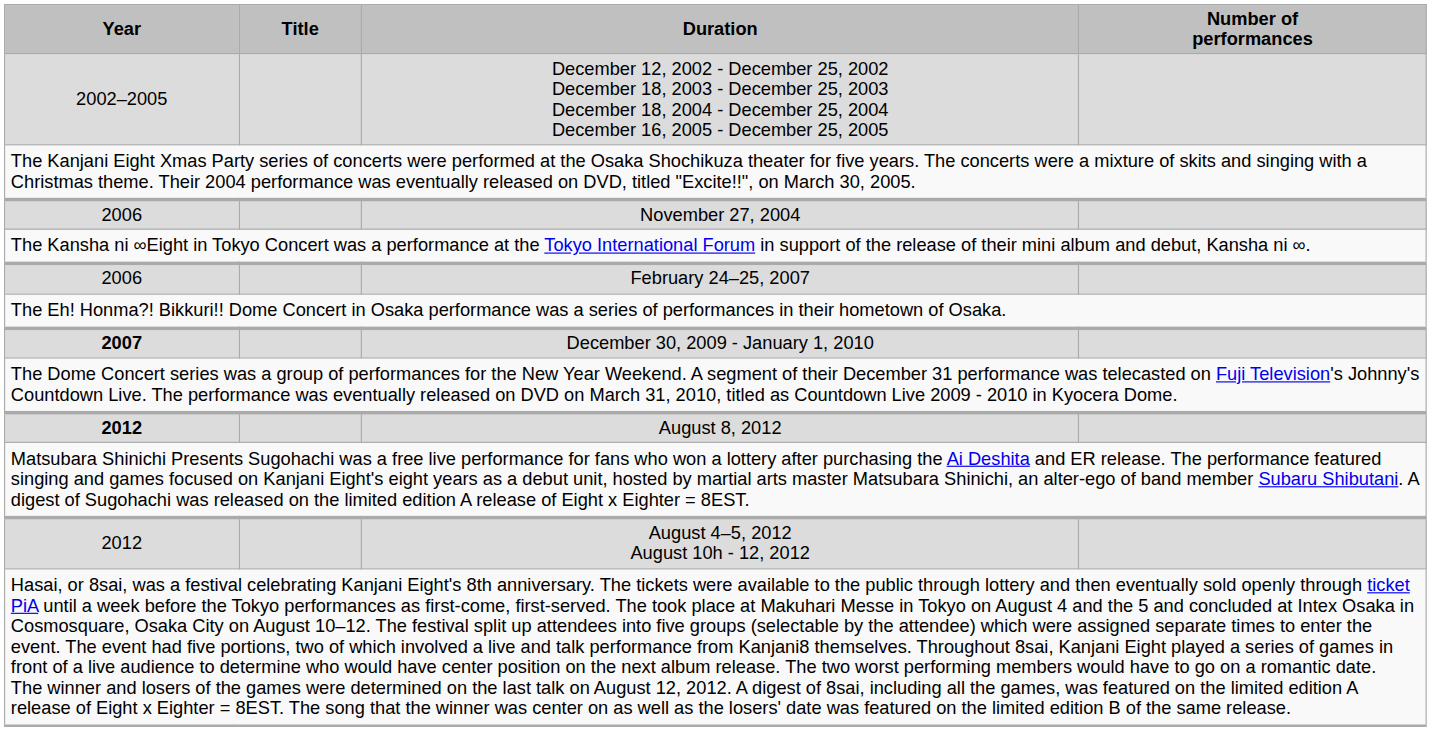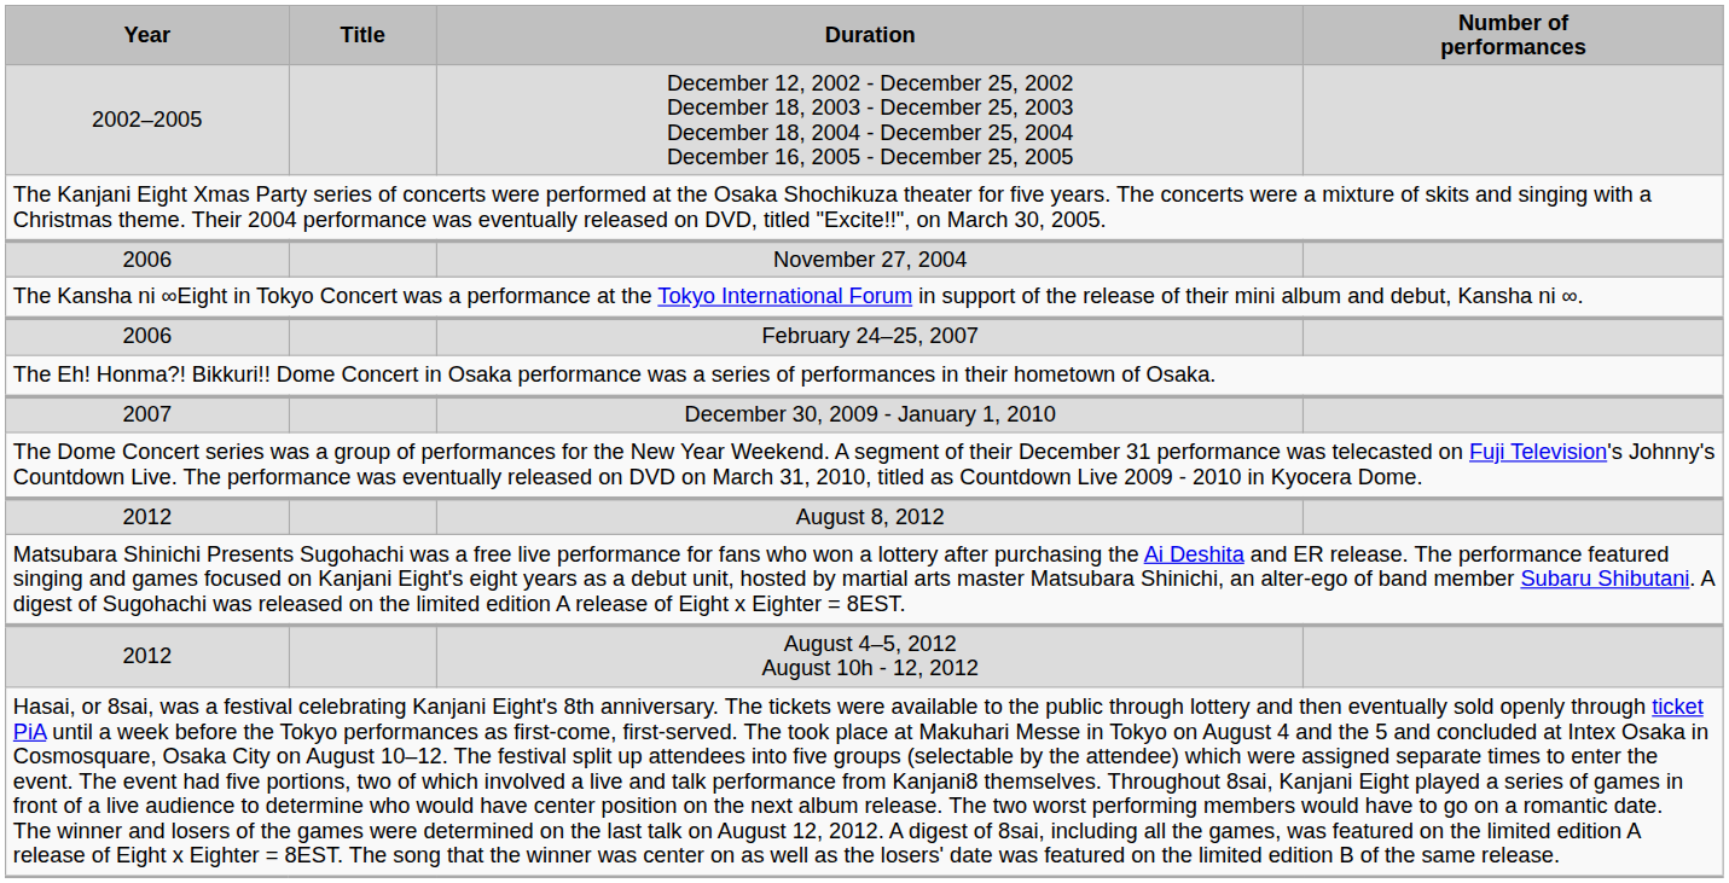December 30, 2009 - January 1, 2010 | Year: bold -> normal
August 8, 2012 | Year: bold -> normal
